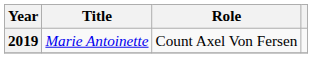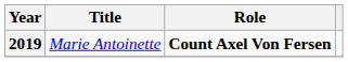2019 | Role: normal -> bold
